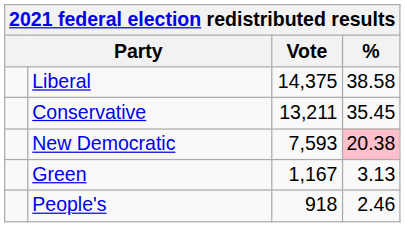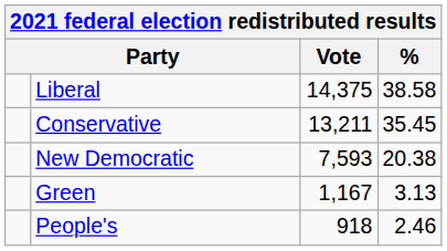New Democratic | %: pink background -> no background
